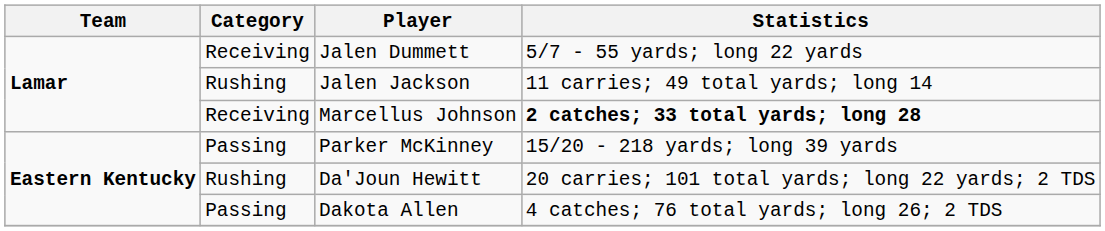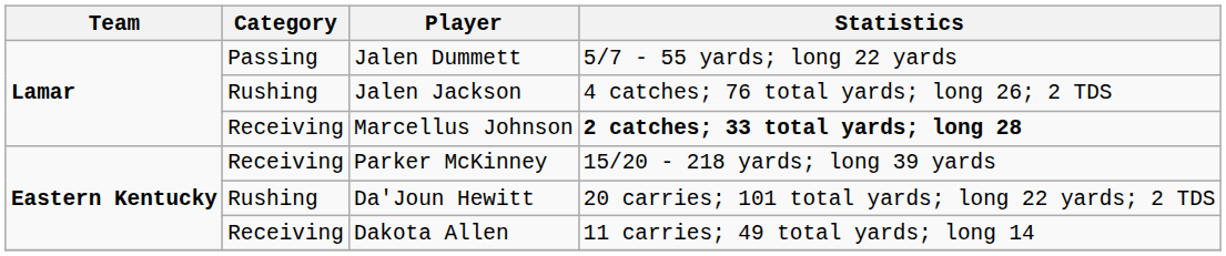Jalen Dummett | Category: Receiving -> Passing
Jalen Jackson | Statistics: 11 carries; 49 total yards; long 14 -> 4 catches; 76 total yards; long 26; 2 TDS
Parker McKinney | Category: Passing -> Receiving
Dakota Allen | Category: Passing -> Receiving
Dakota Allen | Statistics: 4 catches; 76 total yards; long 26; 2 TDS -> 11 carries; 49 total yards; long 14
